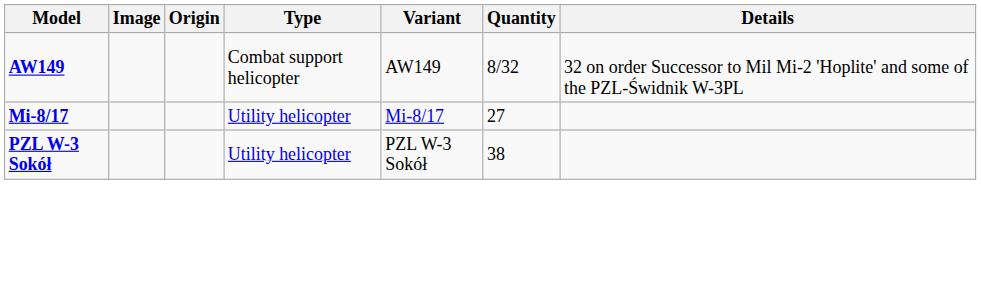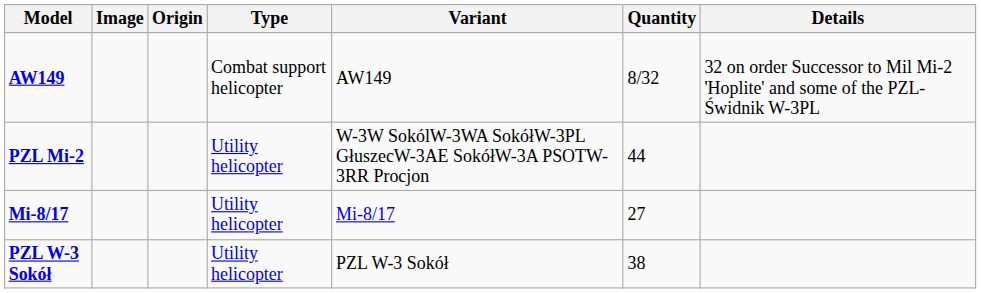+ row: PZL Mi-2 | Utility helicopter | W-3W SokólW-3WA SokółW-3PL GłuszecW-3AE SokółW-3A PSOTW-3RR Procjon | 44
